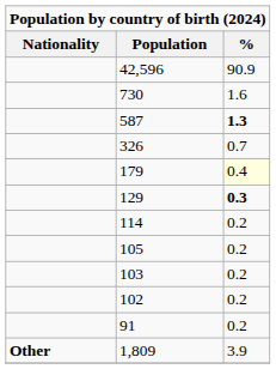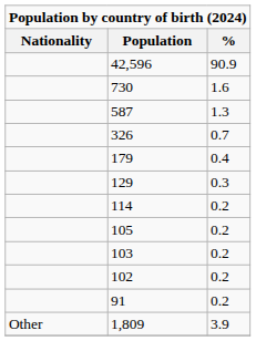587 | %: bold -> normal
179 | %: lightyellow background -> no background
129 | %: bold -> normal
1,809 | Nationality: bold -> normal
